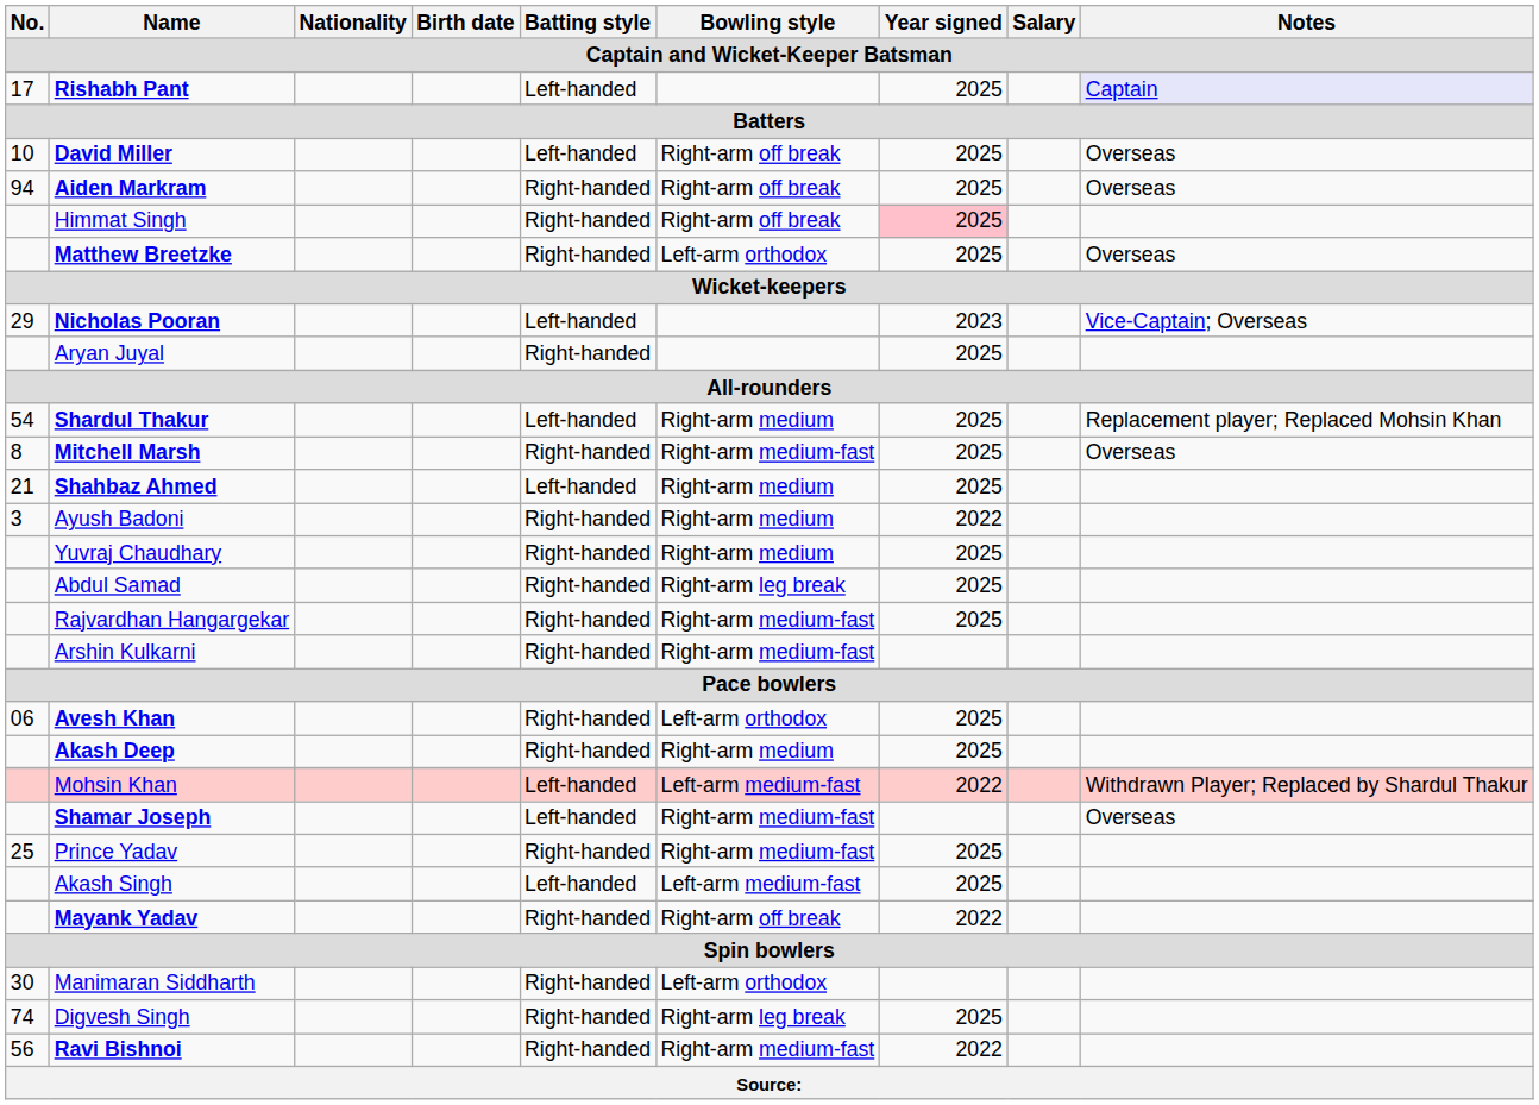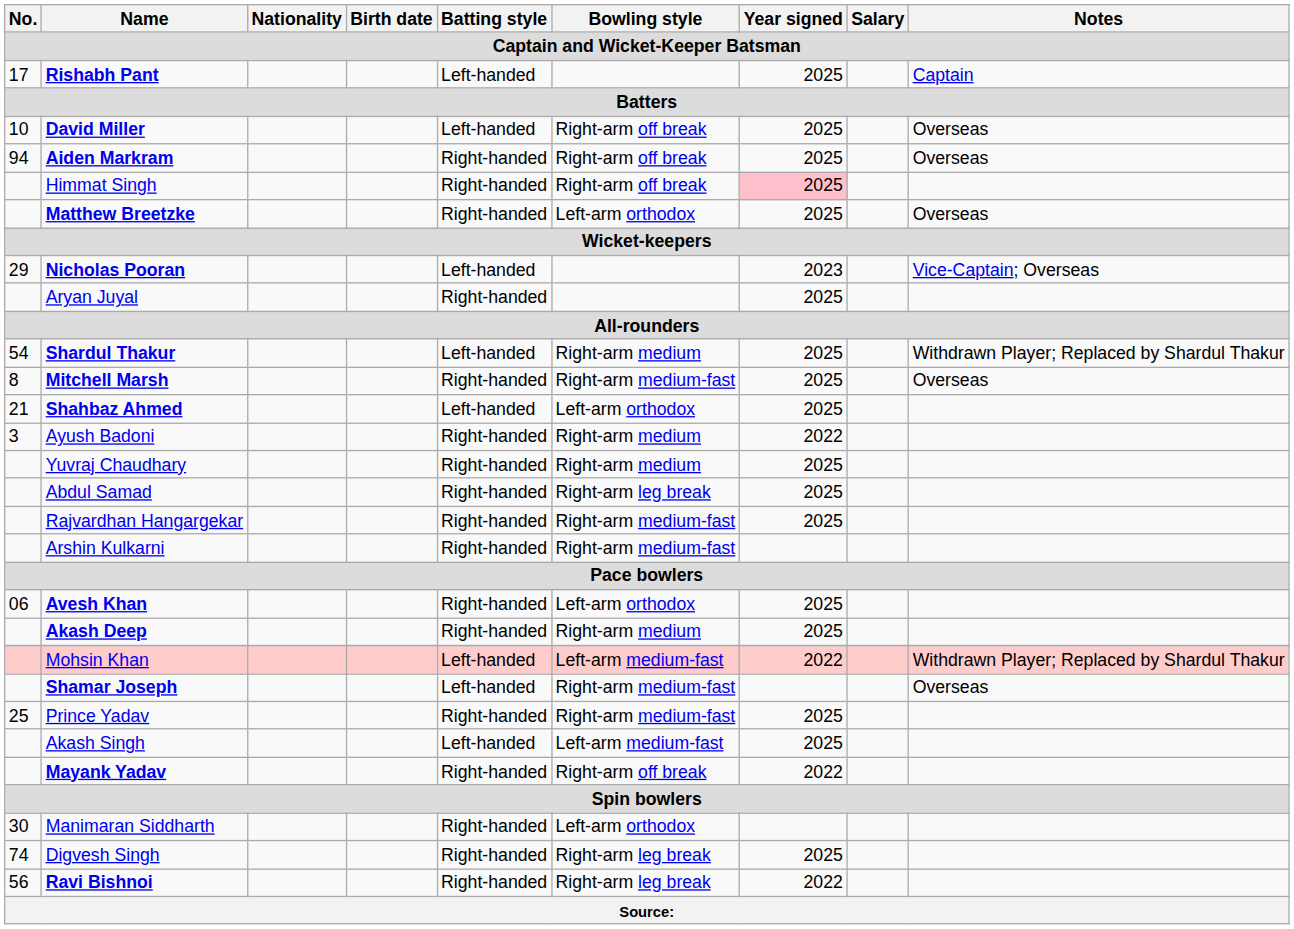Rishabh Pant | Notes: lavender background -> no background
Shardul Thakur | Notes: Replacement player; Replaced Mohsin Khan -> Withdrawn Player; Replaced by Shardul Thakur
Shahbaz Ahmed | Bowling style: Right-arm medium -> Left-arm orthodox
Ravi Bishnoi | Bowling style: Right-arm medium-fast -> Right-arm leg break
